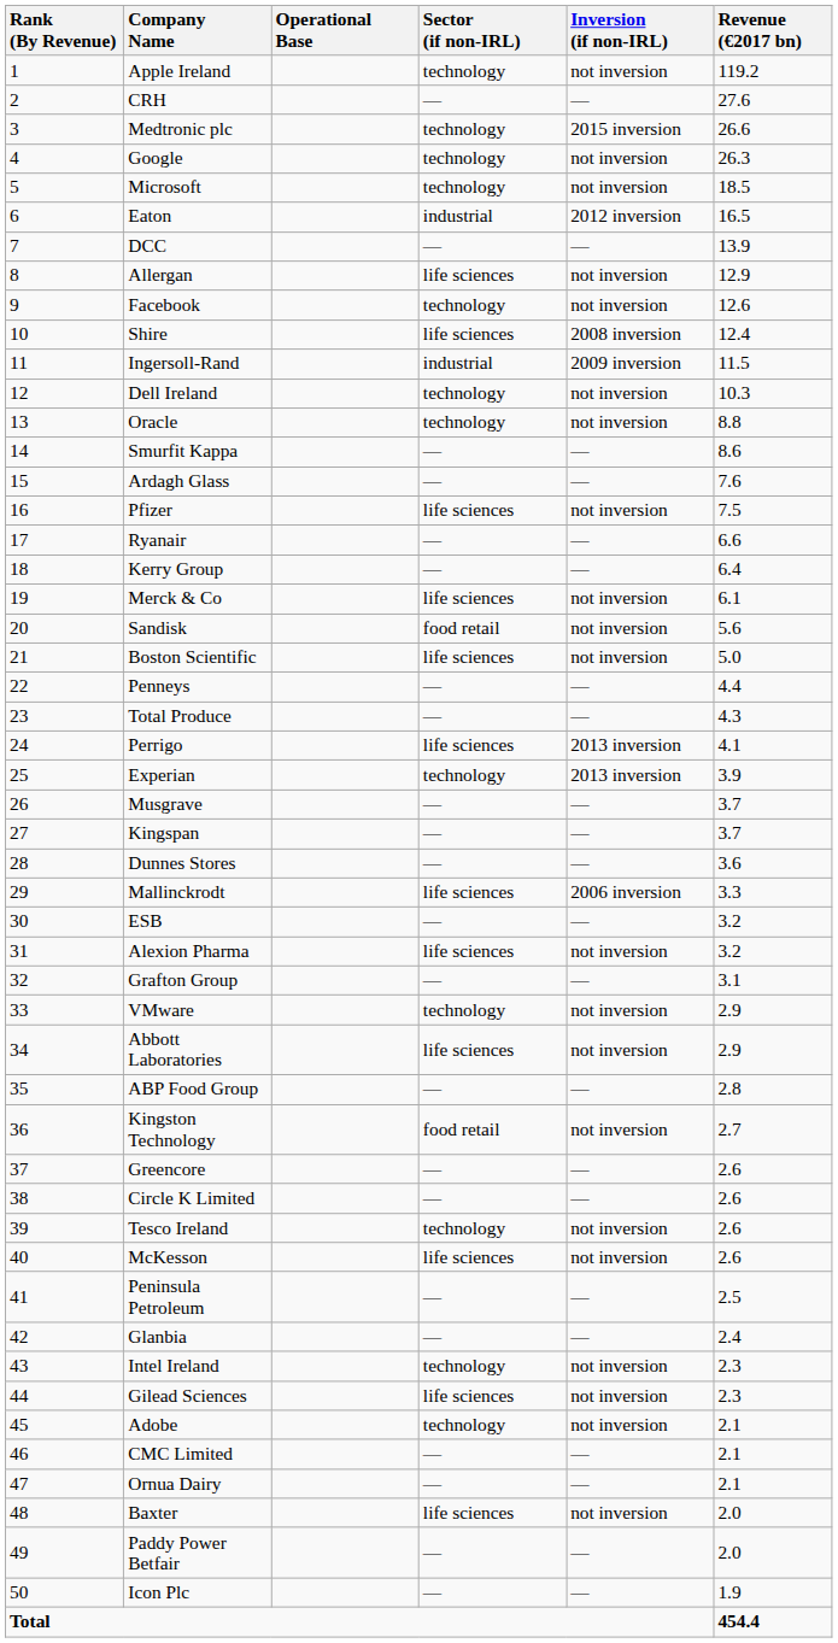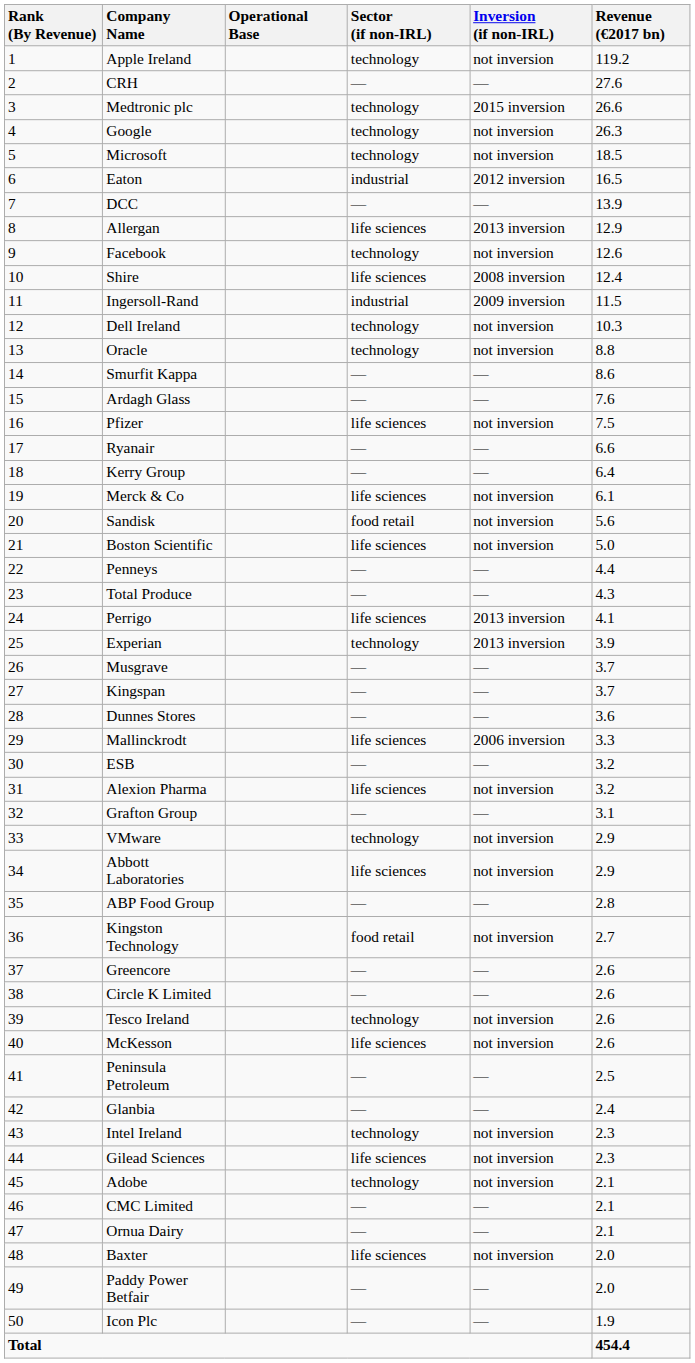Allergan | Inversion (if non-IRL): not inversion -> 2013 inversion
